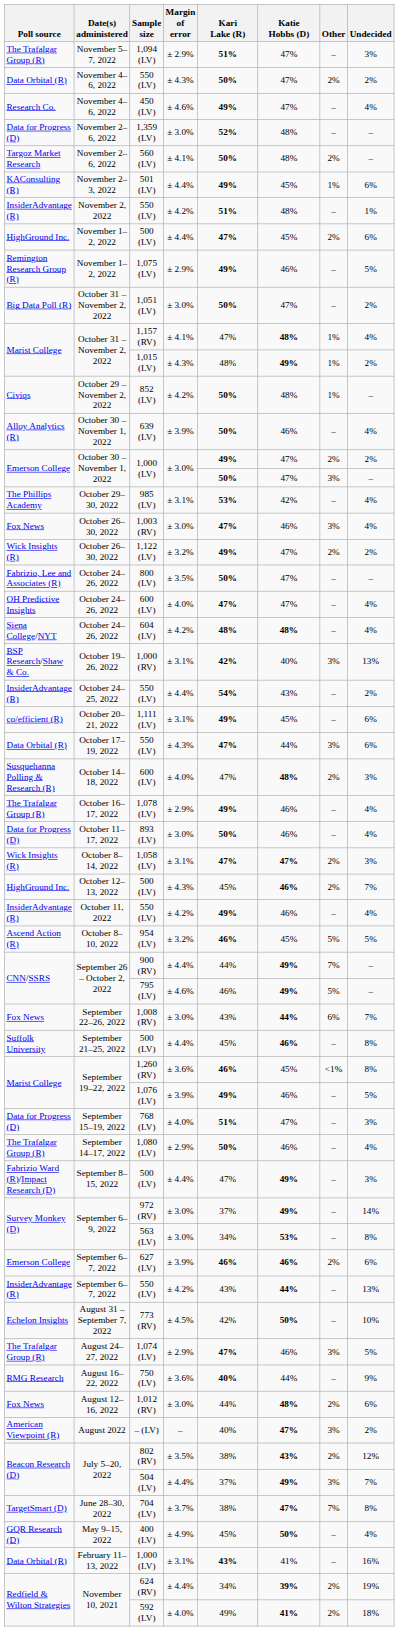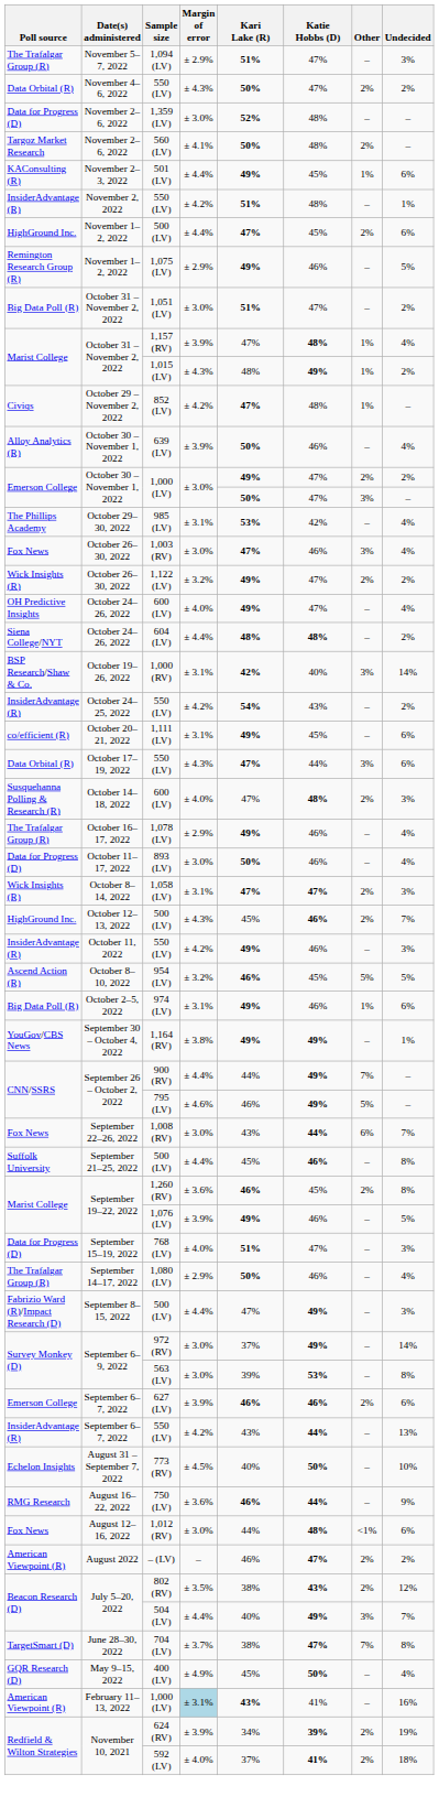- row: Research Co. | November 4–6, 2022 | 450 (LV) | ± 4.6% | 49% | 47% | – | 4%
1,051 (LV) | Kari Lake (R): 50% -> 51%
1,157 (RV) | Margin of error: ± 4.1% -> ± 3.9%
852 (LV) | Kari Lake (R): 50% -> 47%
- row: Fabrizio, Lee and Associates (R) | October 24–26, 2022 | 800 (LV) | ± 3.5% | 50% | 47% | – | –
October 24–26, 2022 / 600 (LV) | Kari Lake (R): 47% -> 49%
604 (LV) | Margin of error: ± 4.2% -> ± 4.4%
604 (LV) | Undecided: 4% -> 2%
1,000 (RV) | Undecided: 13% -> 14%
October 24–25, 2022 / 550 (LV) | Margin of error: ± 4.4% -> ± 4.2%
October 11, 2022 / 550 (LV) | Undecided: 4% -> 3%
+ row: Big Data Poll (R) | October 2–5, 2022 | 974 (LV) | ± 3.1% | 49% | 46% | 1% | 6%
+ row: YouGov/CBS News | September 30 – October 4, 2022 | 1,164 (RV) | ± 3.8% | 49% | 49% | – | 1%
1,260 (RV) | Other: <1% -> 2%
563 (LV) | Kari Lake (R): 34% -> 39%
773 (RV) | Kari Lake (R): 42% -> 40%
- row: The Trafalgar Group (R) | August 24–27, 2022 | 1,074 (LV) | ± 2.9% | 47% | 46% | 3% | 5%
750 (LV) | Kari Lake (R): 40% -> 46%
750 (LV) | Katie Hobbs (D): normal -> bold
1,012 (RV) | Other: 2% -> <1%
– (LV) | Kari Lake (R): 40% -> 46%
– (LV) | Other: 3% -> 2%
504 (LV) | Kari Lake (R): 37% -> 40%
February 11–13, 2022 / 1,000 (LV) | Poll source: Data Orbital (R) -> American Viewpoint (R)
February 11–13, 2022 / 1,000 (LV) | Margin of error: no background -> lightblue background
624 (RV) | Margin of error: ± 4.4% -> ± 3.9%
592 (LV) | Kari Lake (R): 49% -> 37%
